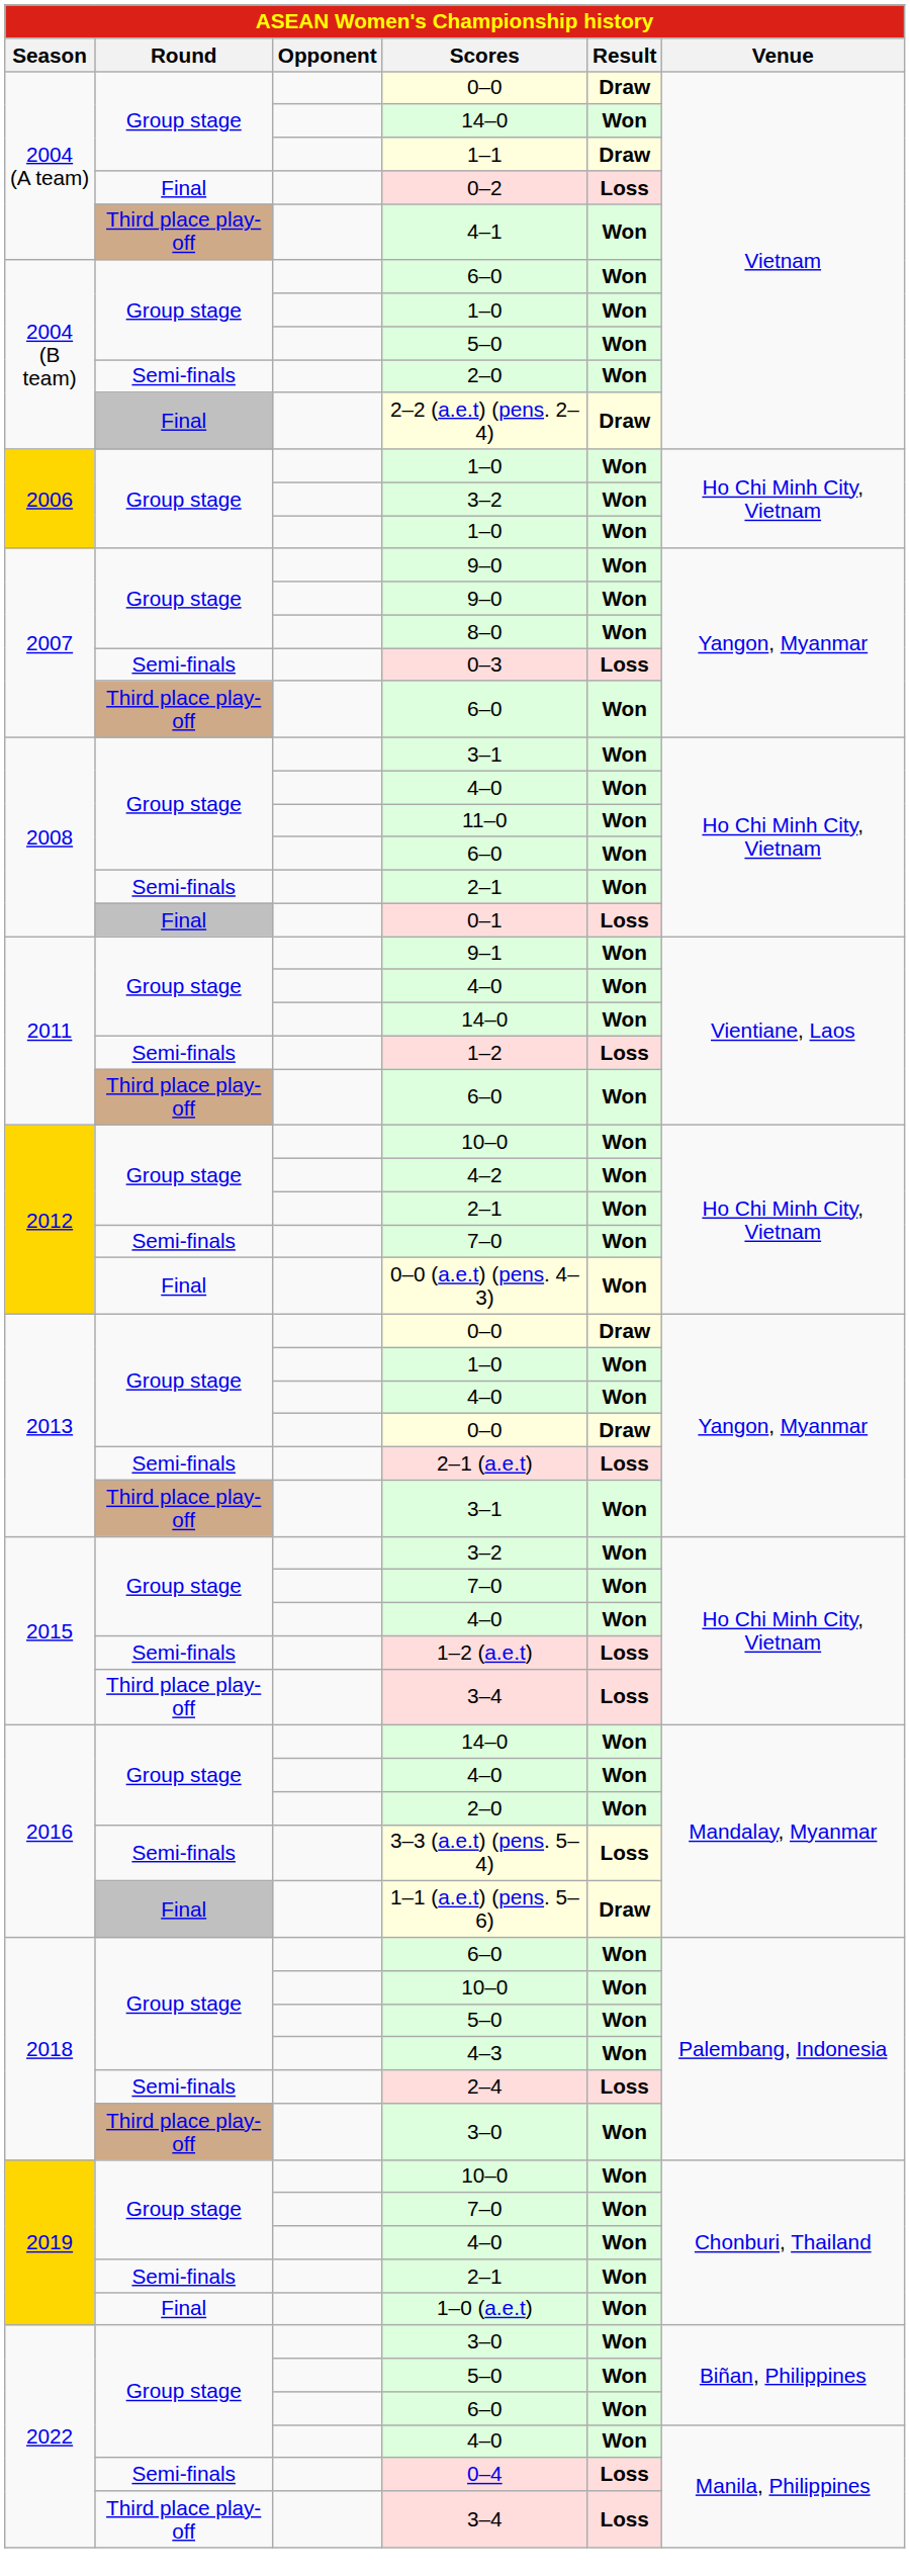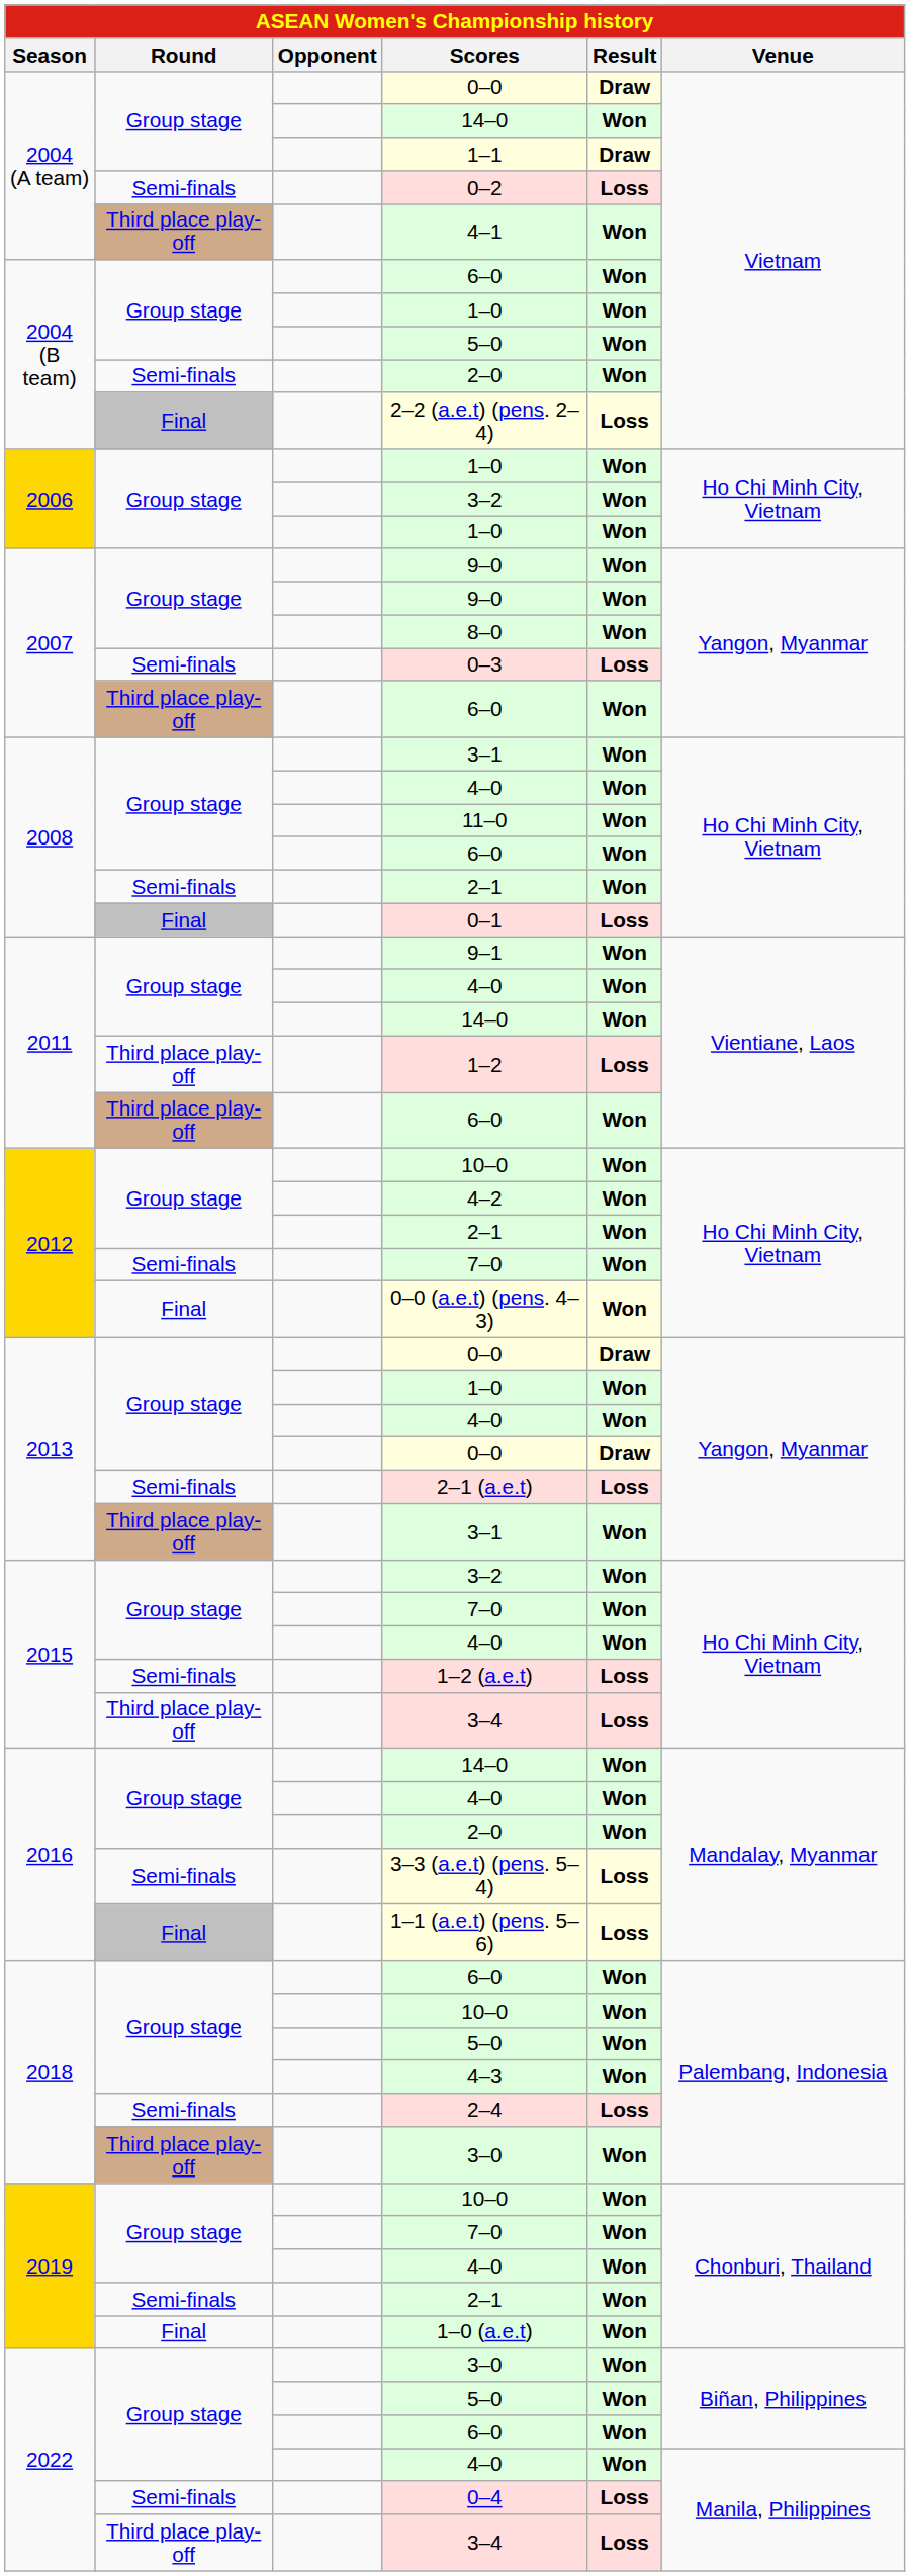0–2 | Round: Final -> Semi-finals
2–2 (a.e.t) (pens. 2–4) | Result: Draw -> Loss
1–2 | Round: Semi-finals -> Third place play-off
1–1 (a.e.t) (pens. 5–6) | Result: Draw -> Loss
